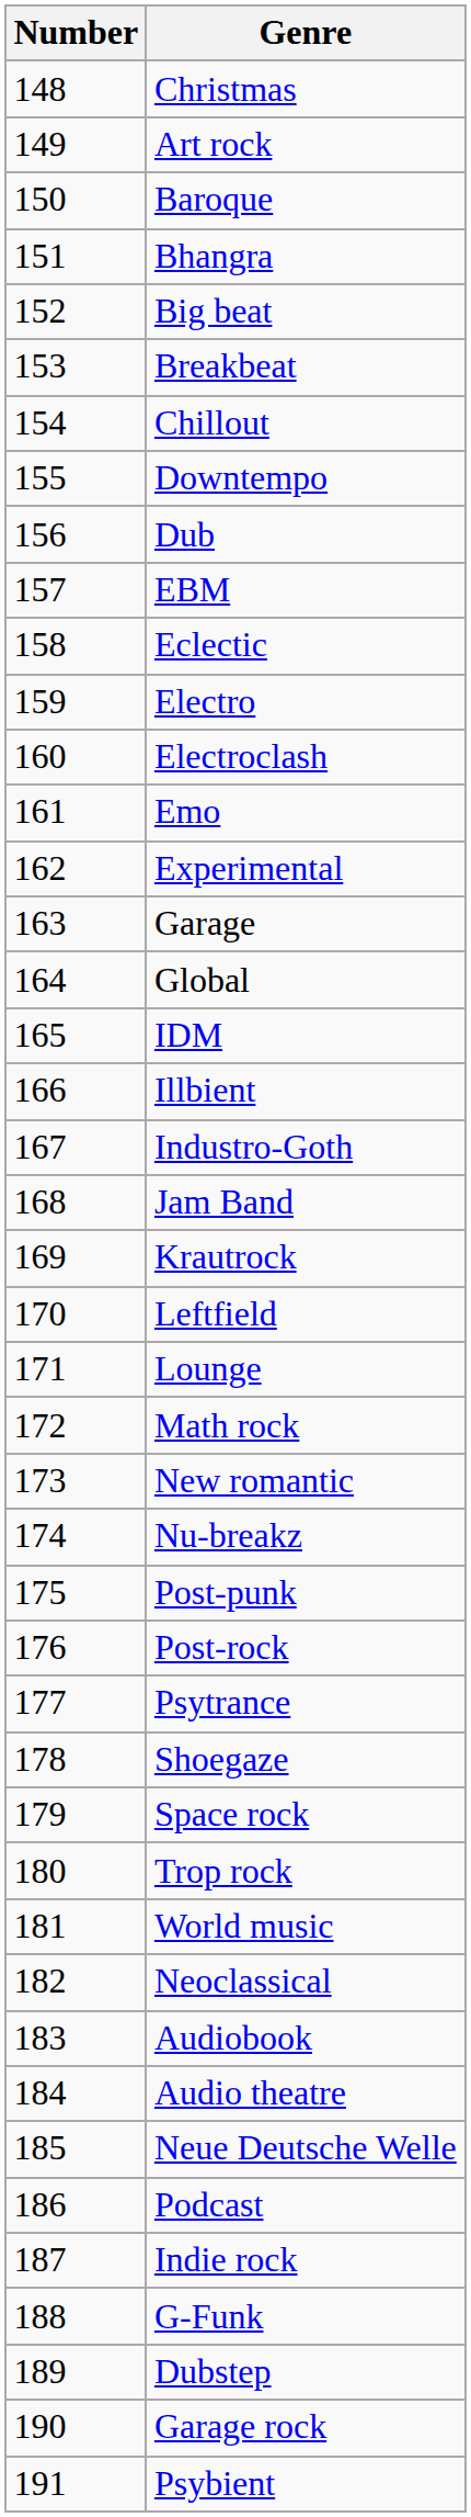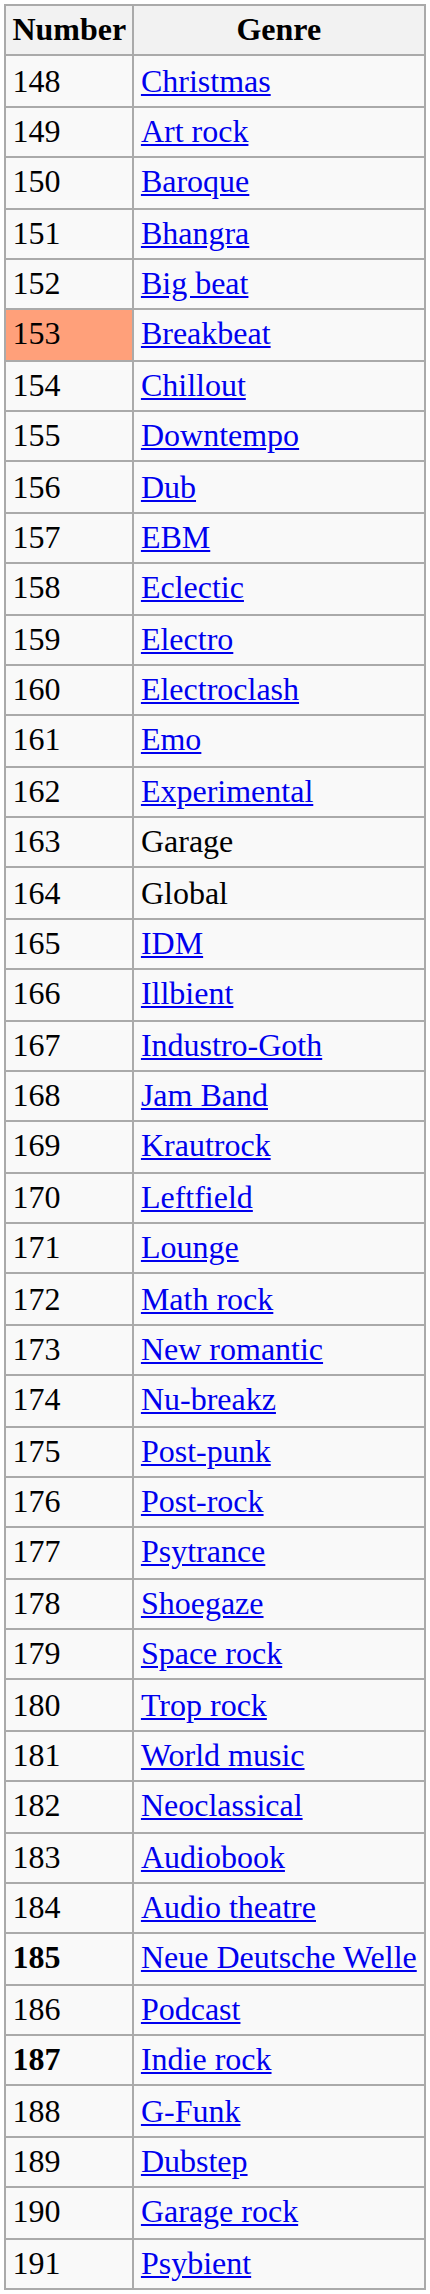Breakbeat | Number: no background -> lightsalmon background
Neue Deutsche Welle | Number: normal -> bold
Indie rock | Number: normal -> bold
